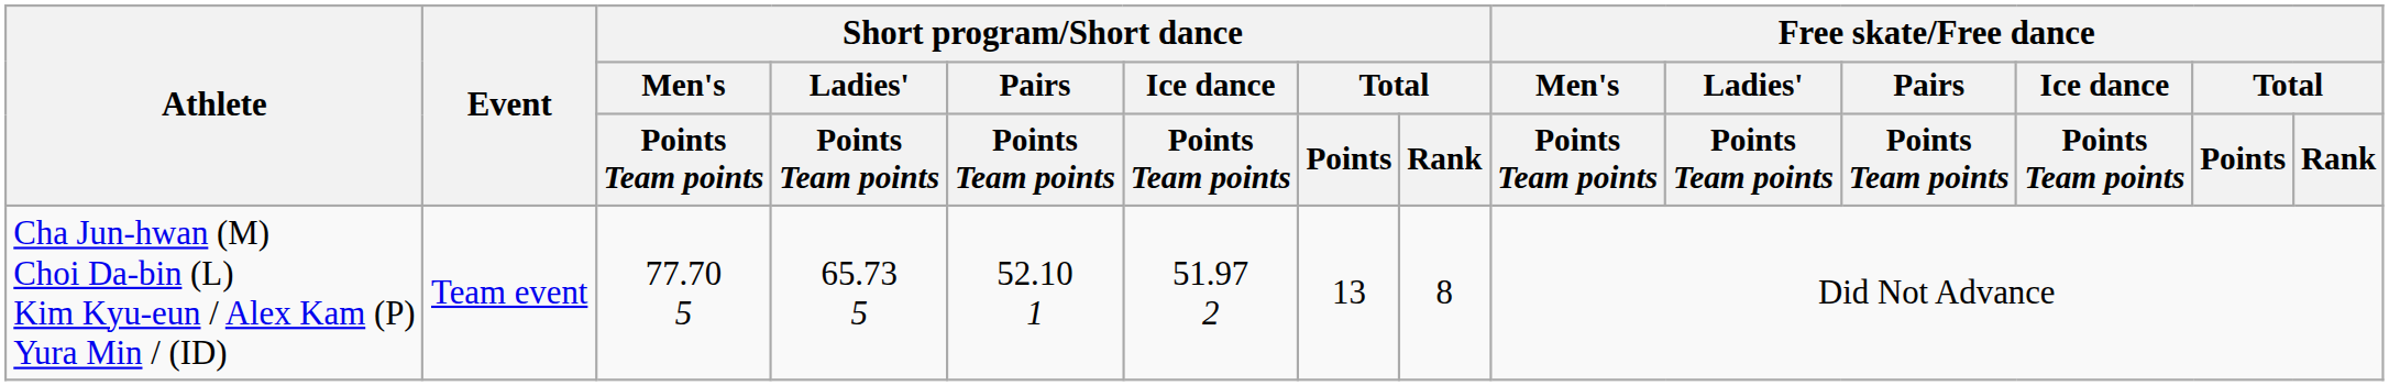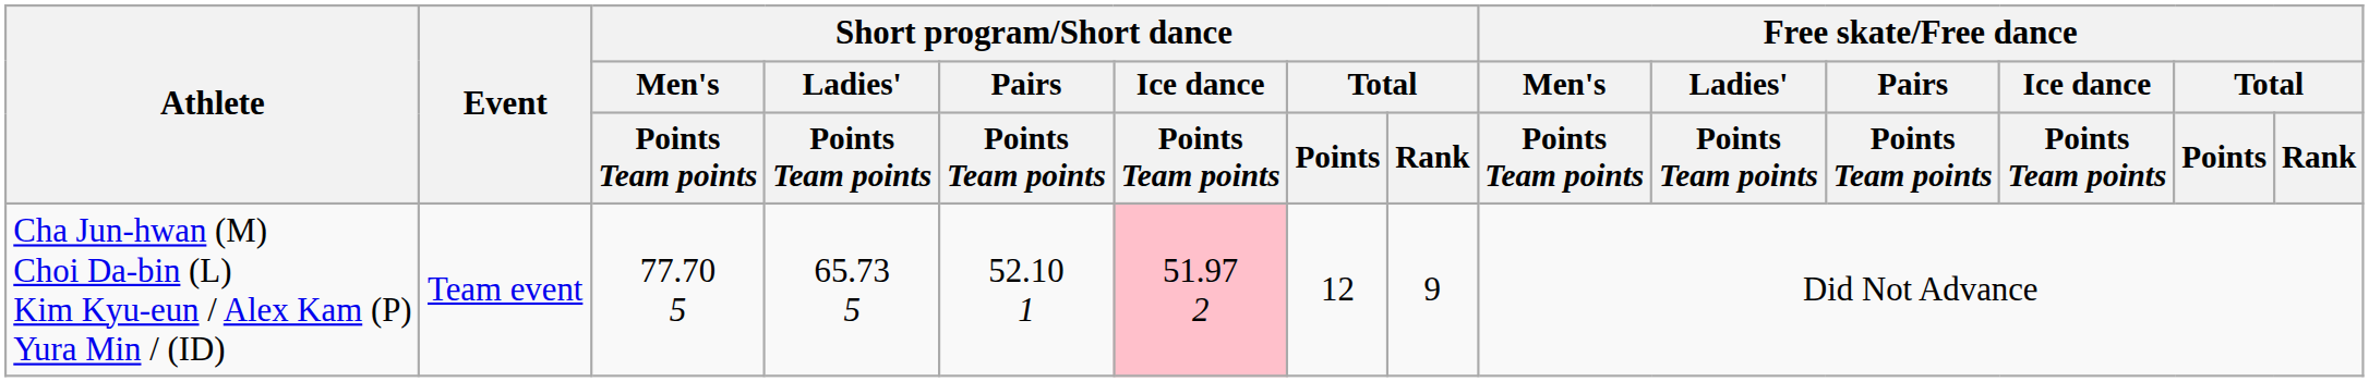row 4 | Short program/Short dance / Ice dance / Points Team points: no background -> pink background
row 4 | Short program/Short dance / Total / Points: 13 -> 12
row 4 | Short program/Short dance / Total / Rank: 8 -> 9
